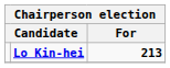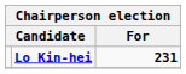Lo Kin-hei | For: 213 -> 231
